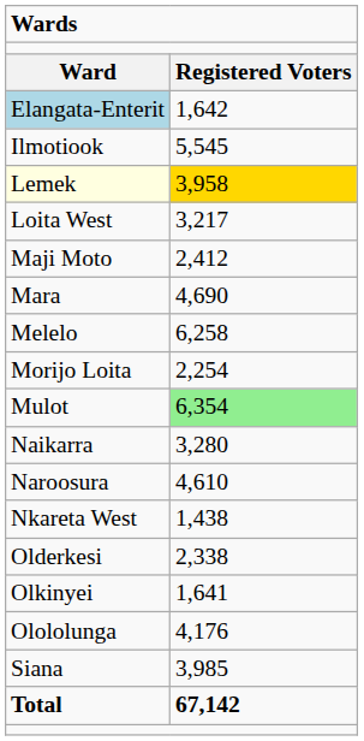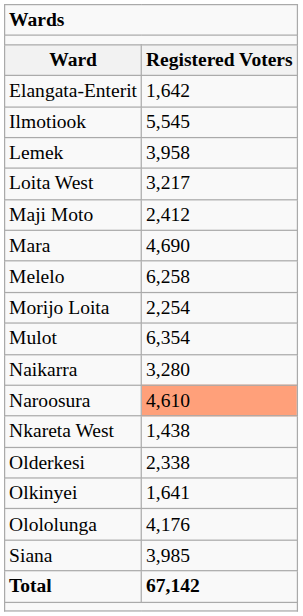row 4 | column 1: lightblue background -> no background
row 6 | column 1: lightyellow background -> no background
row 6 | column 2: gold background -> no background
row 12 | column 2: lightgreen background -> no background
row 14 | column 2: no background -> lightsalmon background
